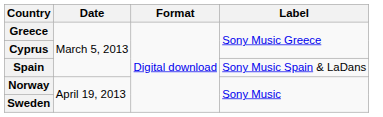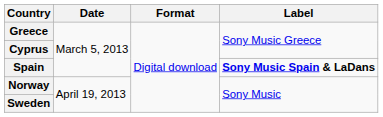Spain | Label: normal -> bold
